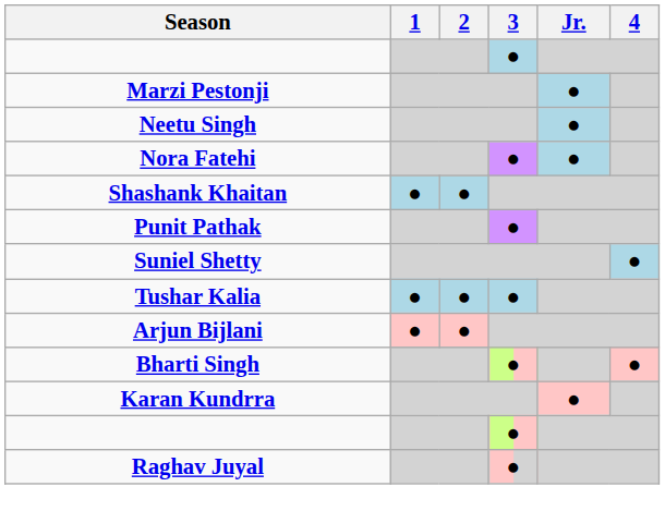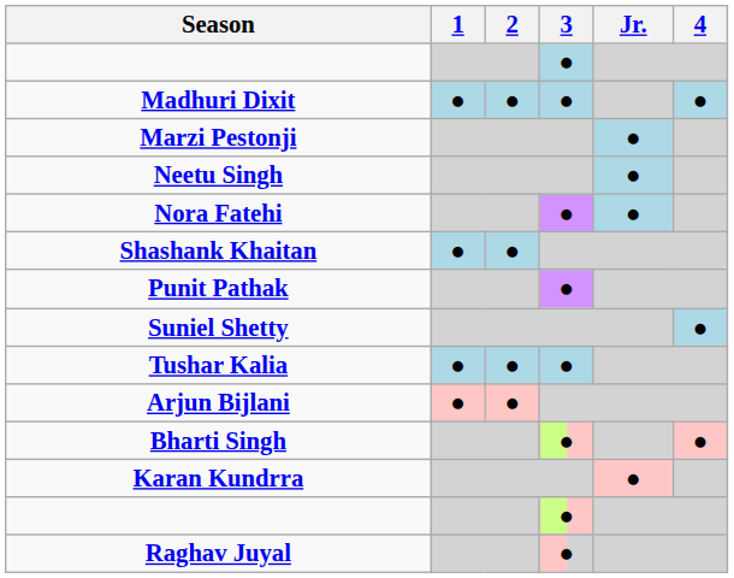+ row: Madhuri Dixit | ● | ● | ● | ●
